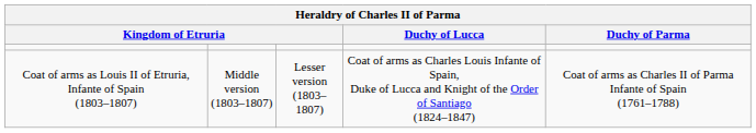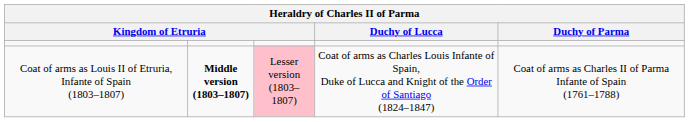row 4 | column 2: normal -> bold
row 4 | column 3: no background -> pink background
